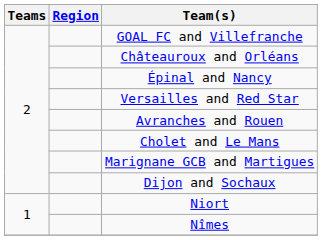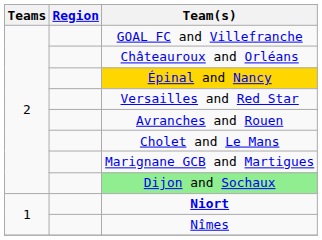Épinal and Nancy | Team(s): no background -> gold background
Dijon and Sochaux | Team(s): no background -> lightgreen background
Niort | Team(s): normal -> bold
